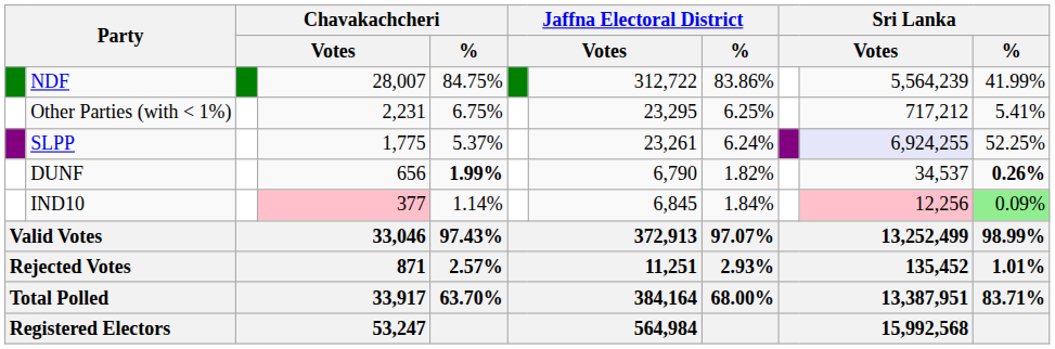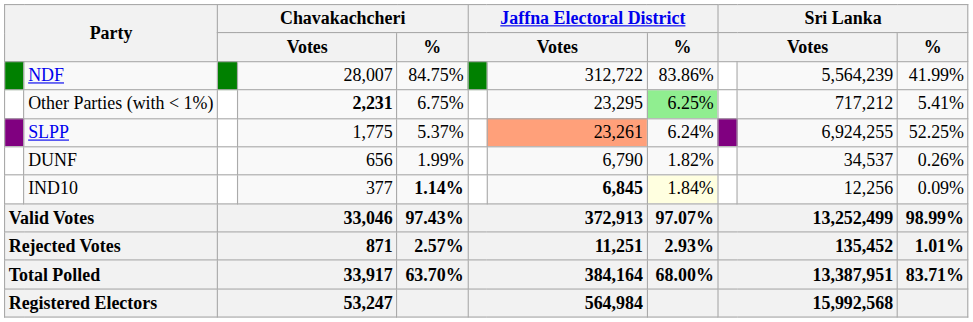Other Parties (with < 1%) | column 4: normal -> bold
Other Parties (with < 1%) | Jaffna Electoral District / %: no background -> lightgreen background
SLPP | column 7: no background -> lightsalmon background
SLPP | column 10: lavender background -> no background
DUNF | Chavakachcheri / %: bold -> normal
DUNF | Sri Lanka / %: bold -> normal
IND10 | column 4: pink background -> no background
IND10 | Chavakachcheri / %: normal -> bold
IND10 | column 7: normal -> bold
IND10 | Jaffna Electoral District / %: no background -> lightyellow background
IND10 | column 10: pink background -> no background
IND10 | Sri Lanka / %: lightgreen background -> no background
